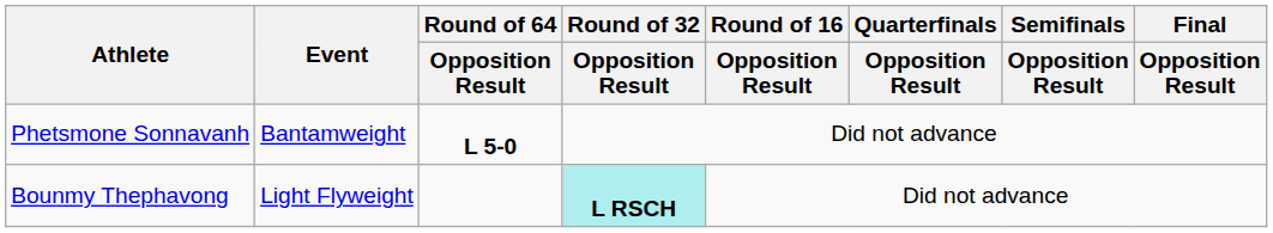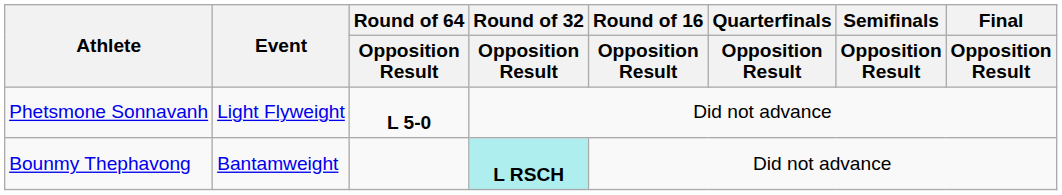Phetsmone Sonnavanh | Event: Bantamweight -> Light Flyweight
Bounmy Thephavong | Event: Light Flyweight -> Bantamweight
